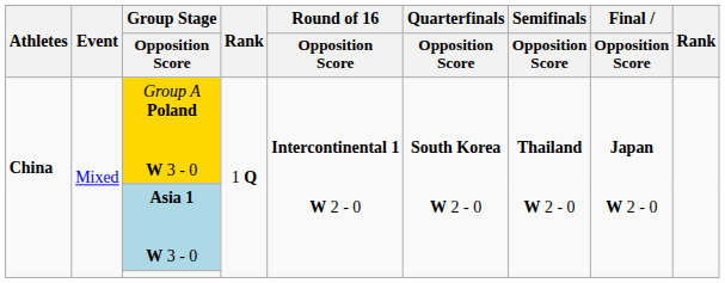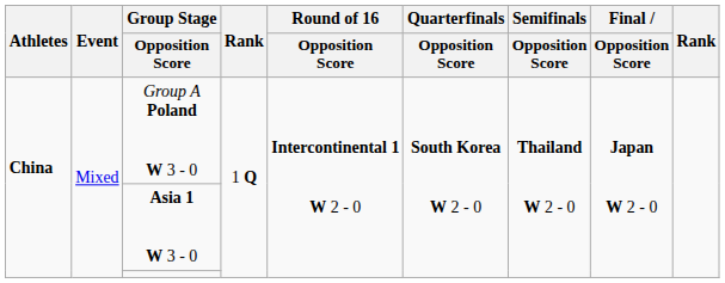Group A Poland W 3 - 0 | Group Stage / Opposition Score: gold background -> no background
Asia 1 W 3 - 0 | Group Stage / Opposition Score: lightblue background -> no background
